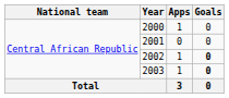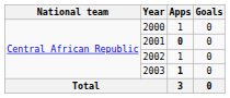2001 | Apps: normal -> bold
2002 | Goals: bold -> normal
2003 | Apps: normal -> bold
2003 | Goals: bold -> normal
